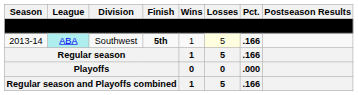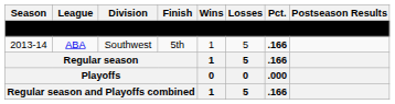2013-14 | League: paleturquoise background -> no background
2013-14 | Finish: bold -> normal
2013-14 | Losses: lightyellow background -> no background
